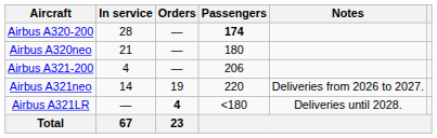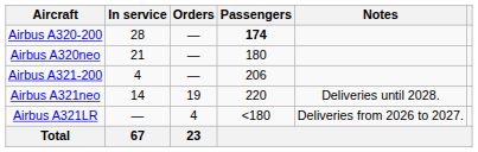Airbus A321neo | Notes: Deliveries from 2026 to 2027. -> Deliveries until 2028.
Airbus A321LR | Orders: bold -> normal
Airbus A321LR | Notes: Deliveries until 2028. -> Deliveries from 2026 to 2027.
